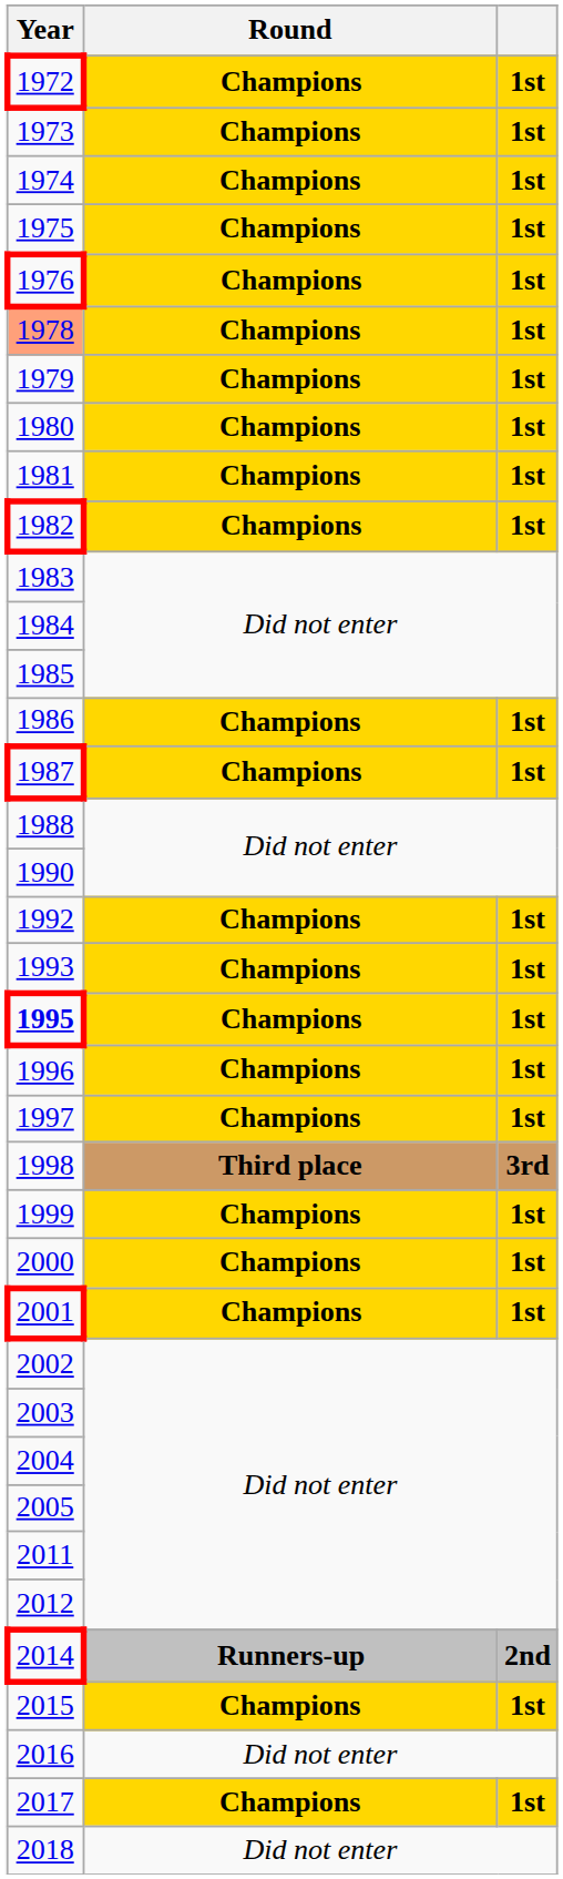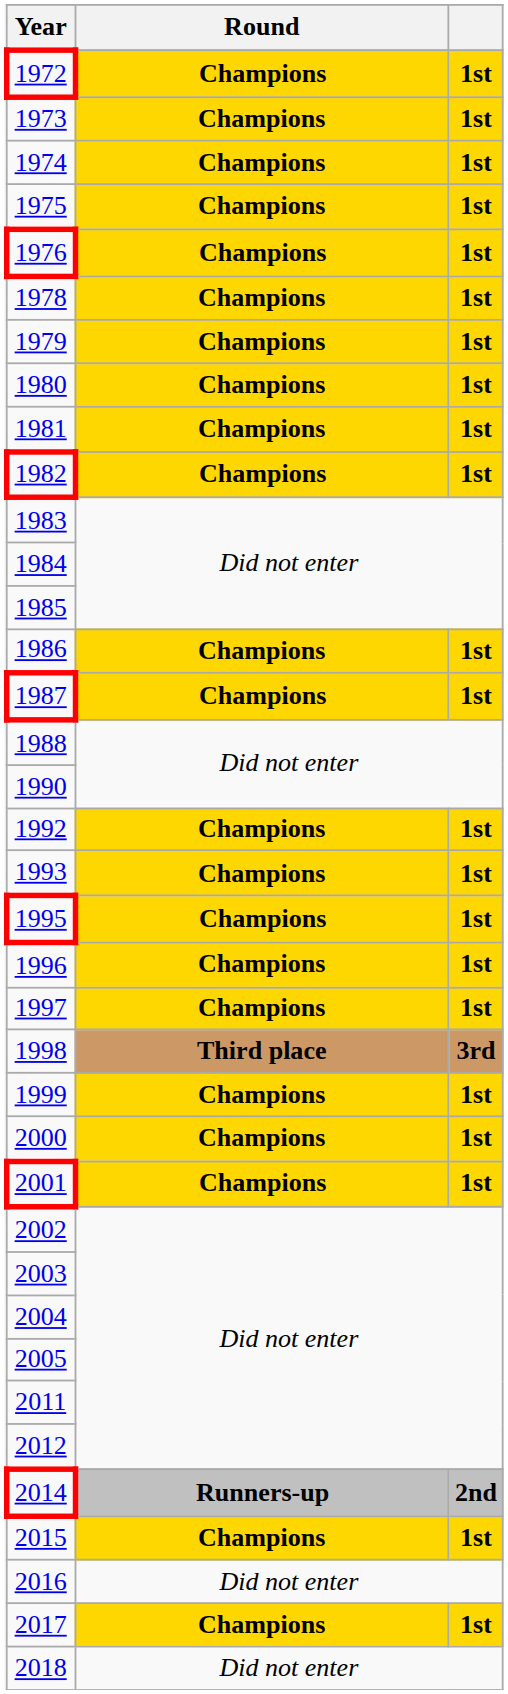1978 | Year: lightsalmon background -> no background
1995 | Year: bold -> normal
